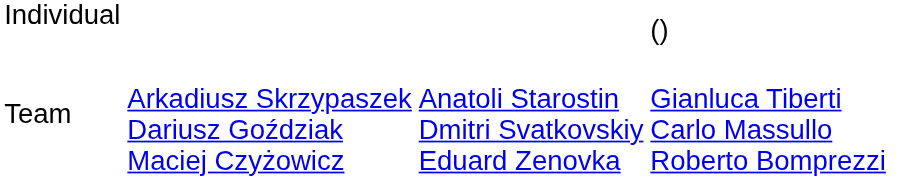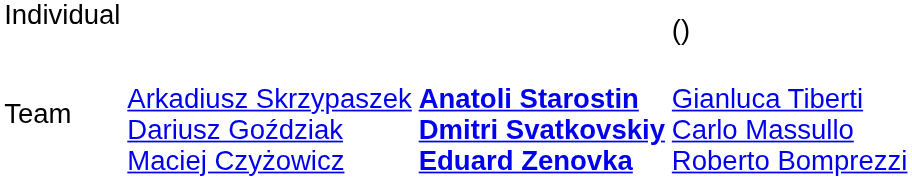Team | column 3: normal -> bold
